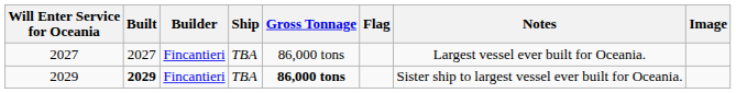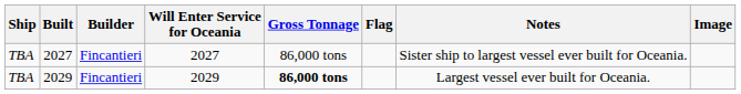columns swapped: Ship <-> Will Enter Service for Oceania
row 2 | Notes: Largest vessel ever built for Oceania. -> Sister ship to largest vessel ever built for Oceania.
row 3 | Built: bold -> normal
row 3 | Notes: Sister ship to largest vessel ever built for Oceania. -> Largest vessel ever built for Oceania.
